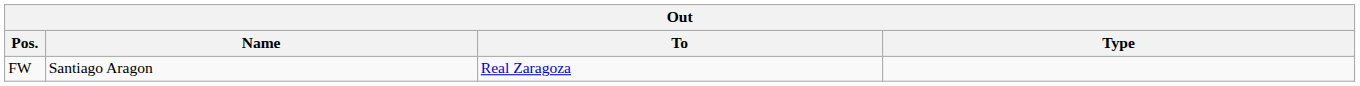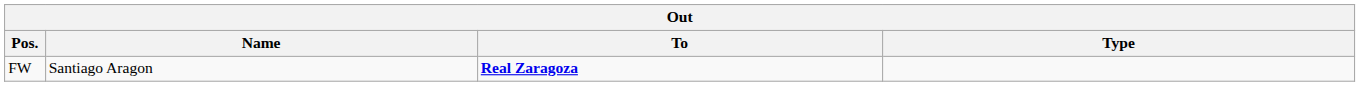FW | To: normal -> bold
